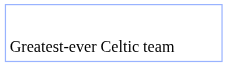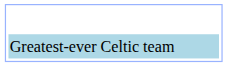row 1 | column 1: no background -> lightblue background
